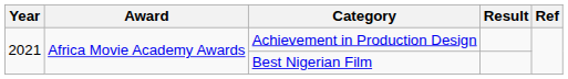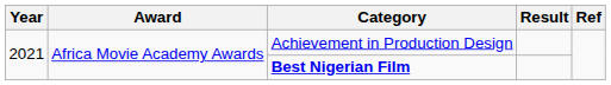Best Nigerian Film | Category: normal -> bold
